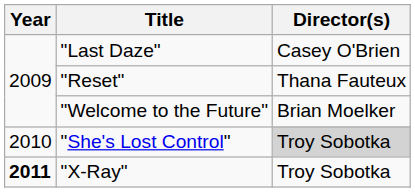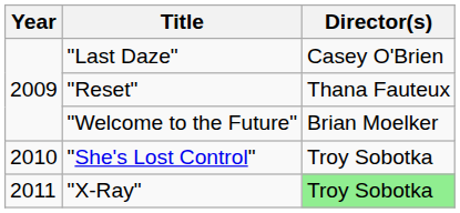"She's Lost Control" | Director(s): lightgrey background -> no background
"X-Ray" | Year: bold -> normal
"X-Ray" | Director(s): no background -> lightgreen background
